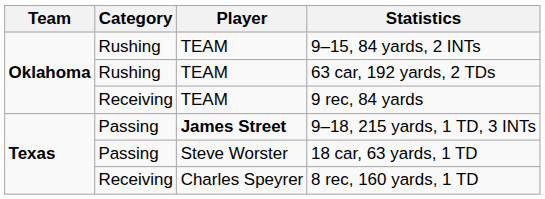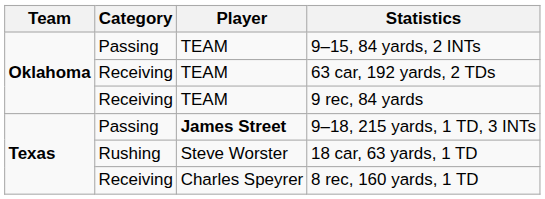9–15, 84 yards, 2 INTs | Category: Rushing -> Passing
63 car, 192 yards, 2 TDs | Category: Rushing -> Receiving
18 car, 63 yards, 1 TD | Category: Passing -> Rushing
